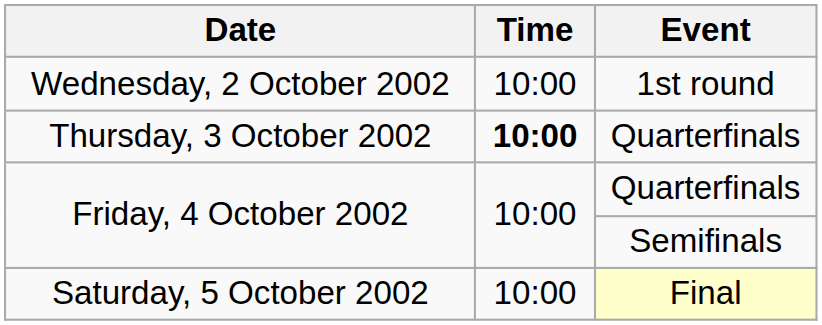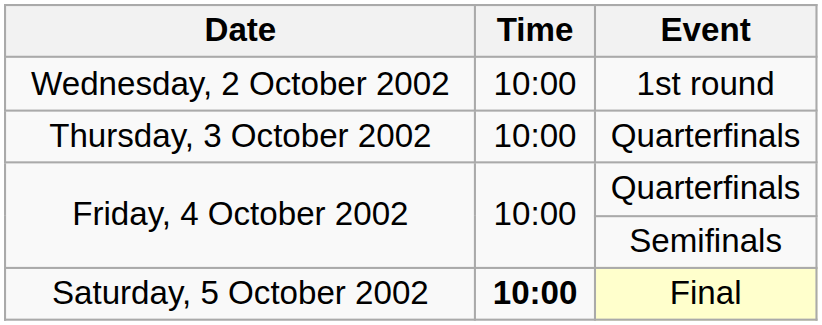Thursday, 3 October 2002 | Time: bold -> normal
Saturday, 5 October 2002 | Time: normal -> bold
